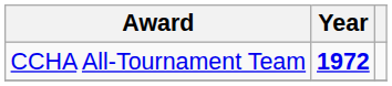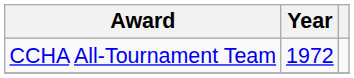row 2 | Year: bold -> normal
